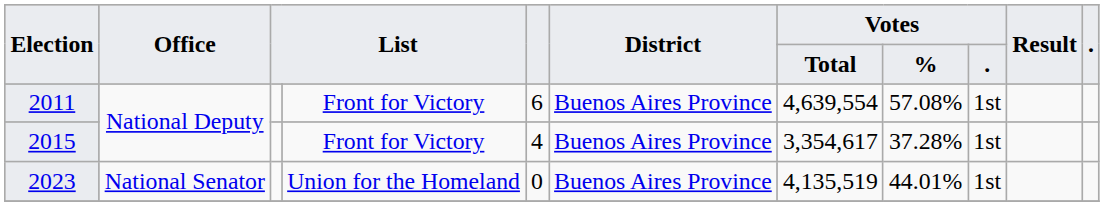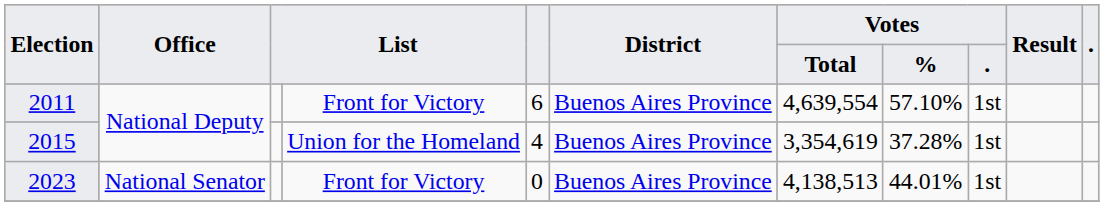2011 | Votes / %: 57.08% -> 57.10%
2015 | column 4: Front for Victory -> Union for the Homeland
2015 | Votes / Total: 3,354,617 -> 3,354,619
2023 | column 4: Union for the Homeland -> Front for Victory
2023 | Votes / Total: 4,135,519 -> 4,138,513
